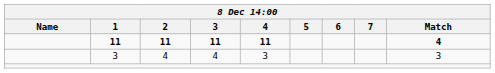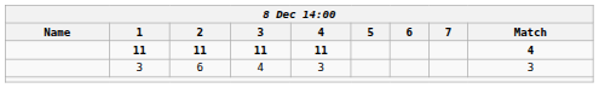row 4 | 2: 4 -> 6
